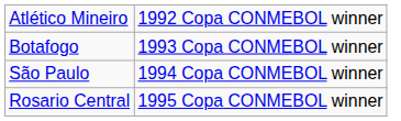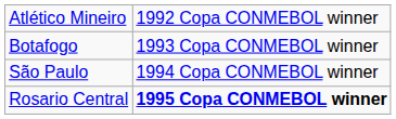Rosario Central | column 2: normal -> bold
